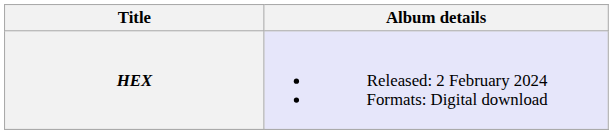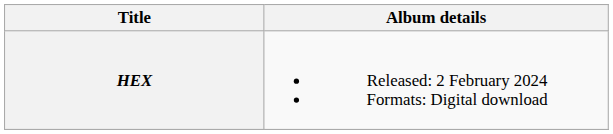HEX | Album details: lavender background -> no background
